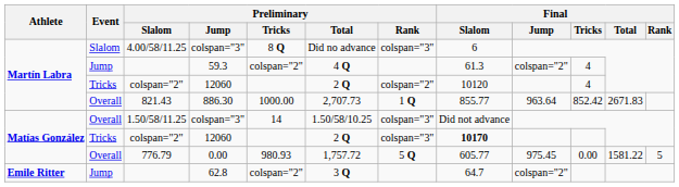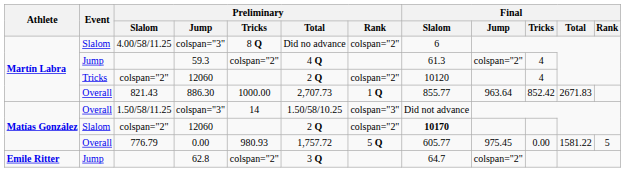4.00/58/11.25 | Preliminary / Rank: colspan="3" -> colspan="2"
Matías González / colspan="2" | Event: Tricks -> Slalom
Matías González / colspan="2" | Preliminary / Rank: colspan="3" -> colspan="2"
